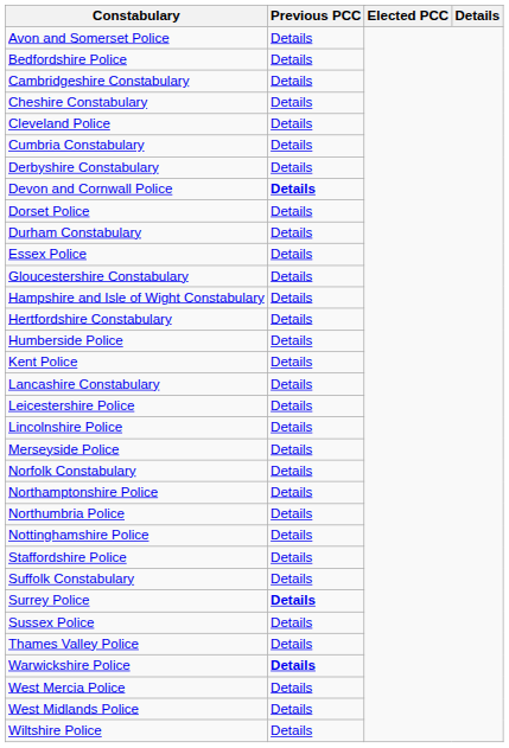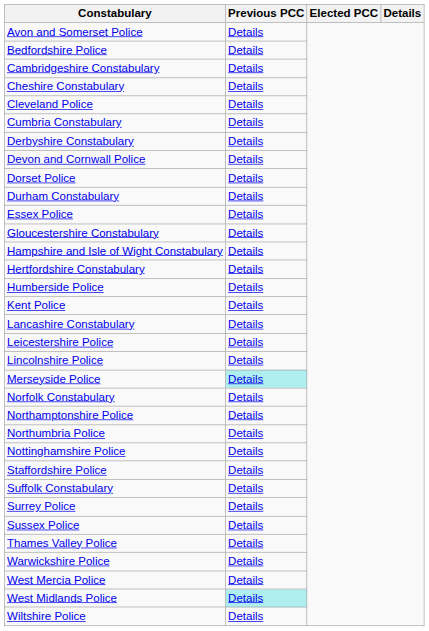Devon and Cornwall Police | column 2: bold -> normal
Merseyside Police | column 2: no background -> paleturquoise background
Surrey Police | column 2: bold -> normal
Warwickshire Police | column 2: bold -> normal
West Midlands Police | column 2: no background -> paleturquoise background
